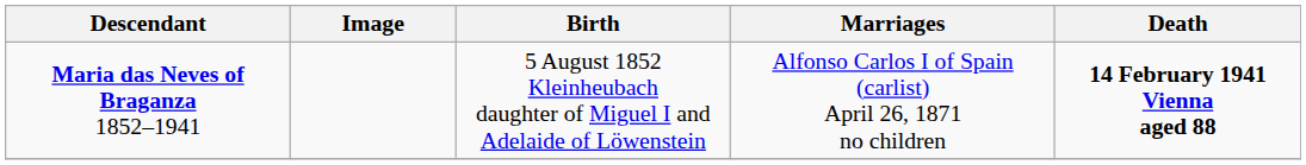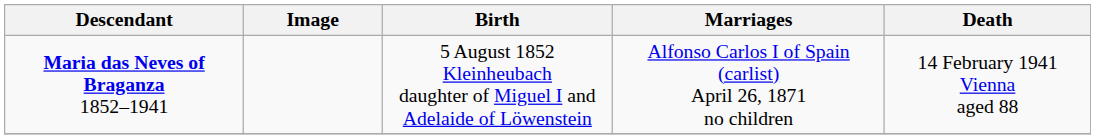Maria das Neves of Braganza 1852–1941 | Death: bold -> normal
